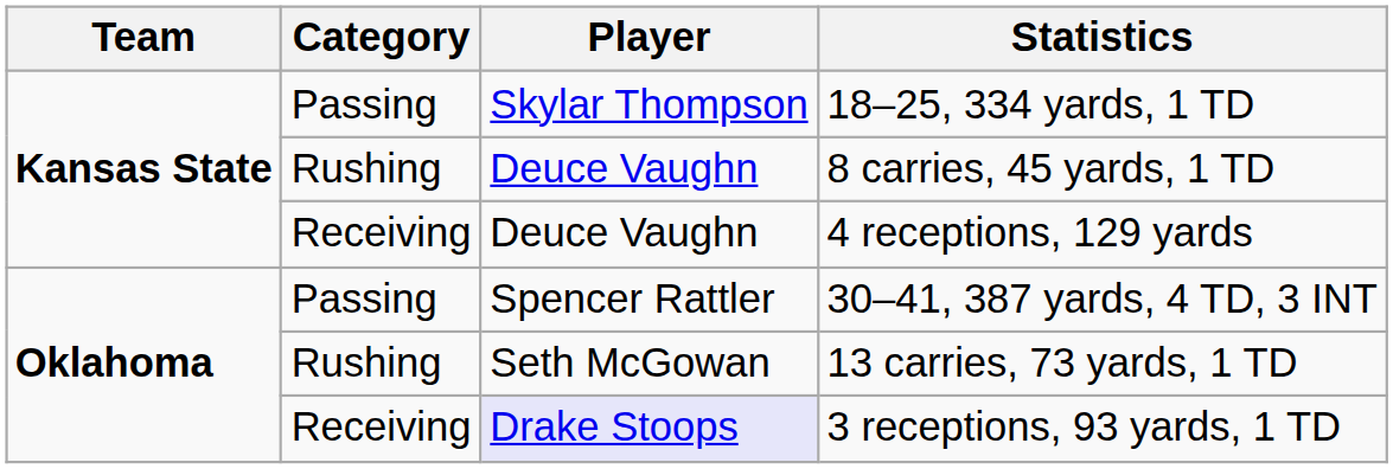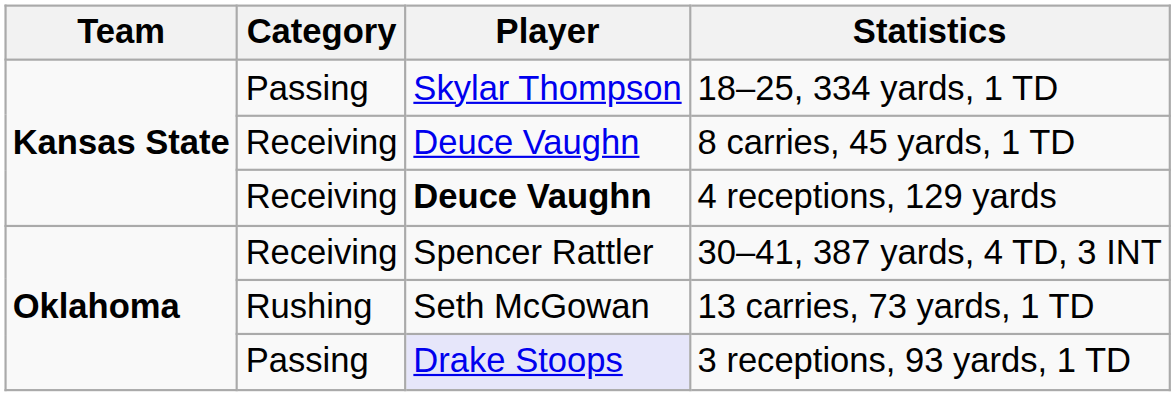8 carries, 45 yards, 1 TD | Category: Rushing -> Receiving
4 receptions, 129 yards | Player: normal -> bold
30–41, 387 yards, 4 TD, 3 INT | Category: Passing -> Receiving
3 receptions, 93 yards, 1 TD | Category: Receiving -> Passing
